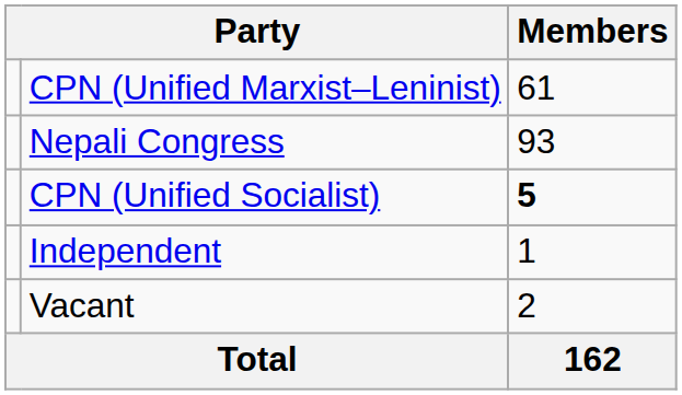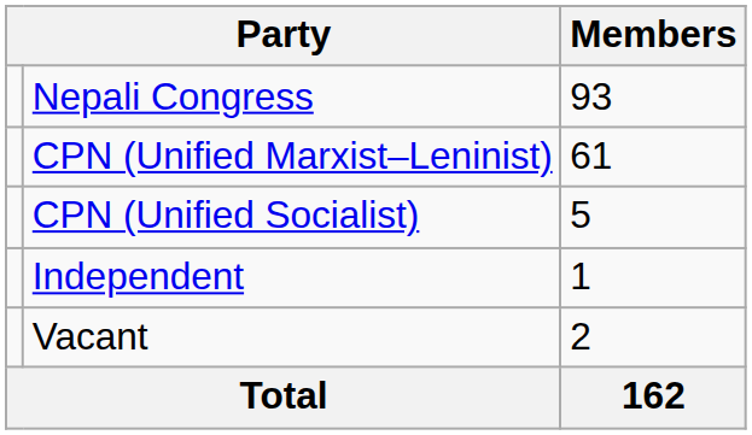rows swapped: Nepali Congress <-> CPN (Unified Marxist–Leninist)
CPN (Unified Socialist) | Members: bold -> normal
